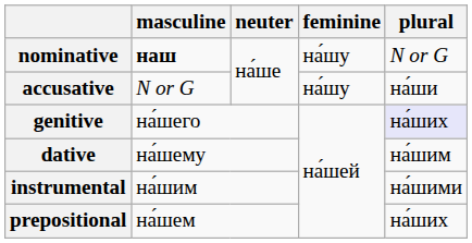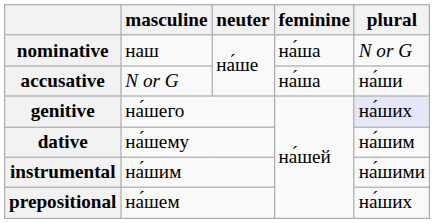nominative | masculine: bold -> normal
nominative | feminine: на́шу -> на́ша
accusative | feminine: на́шу -> на́ша
